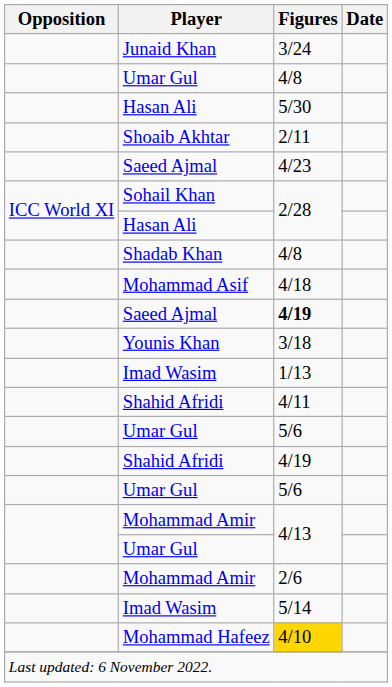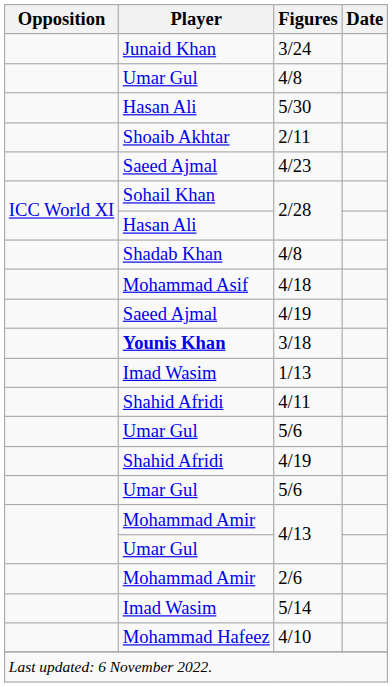Saeed Ajmal / 4/19 | Figures: bold -> normal
3/18 | Player: normal -> bold
4/10 | Figures: gold background -> no background
